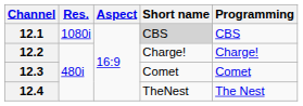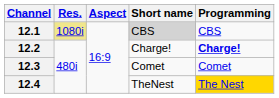12.1 | Res.: no background -> khaki background
12.2 | Programming: normal -> bold
12.4 | Programming: no background -> gold background
